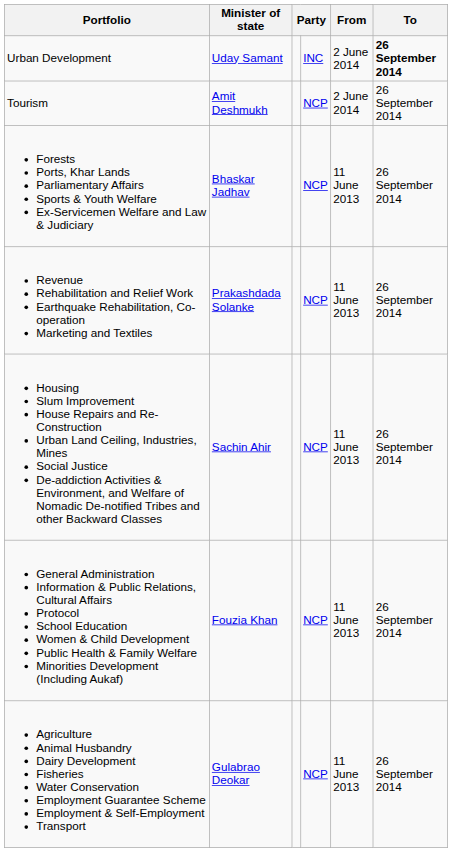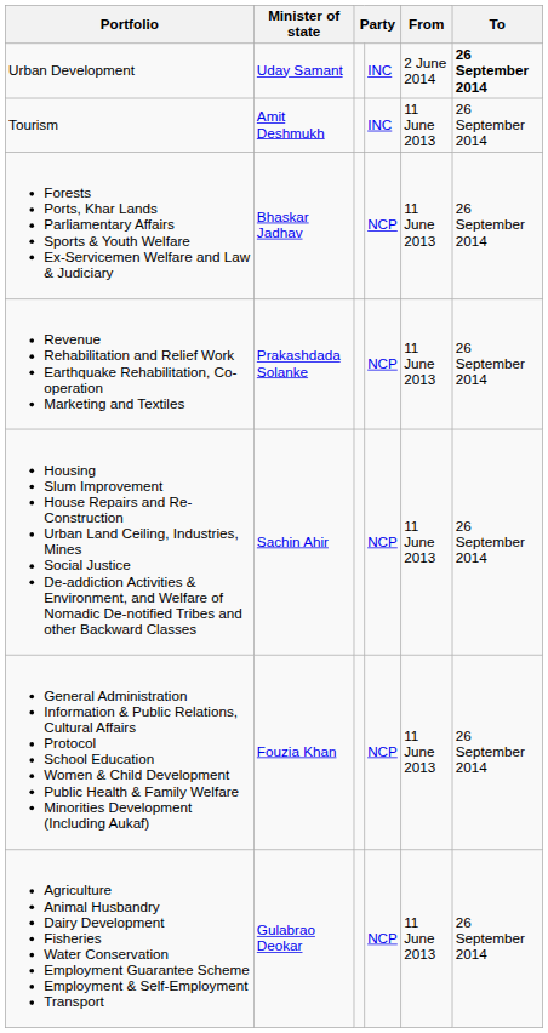Tourism | column 4: NCP -> INC
Tourism | From: 2 June 2014 -> 11 June 2013
